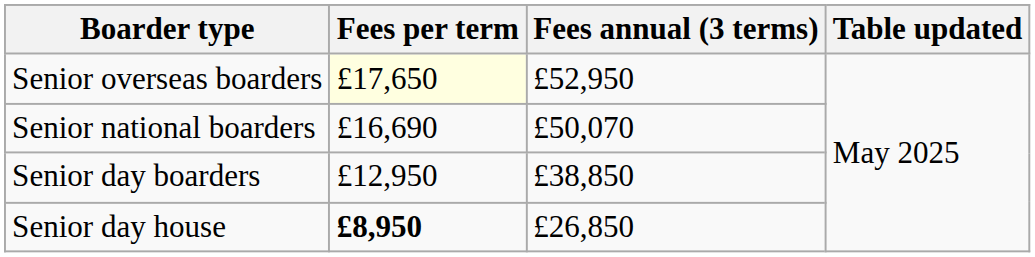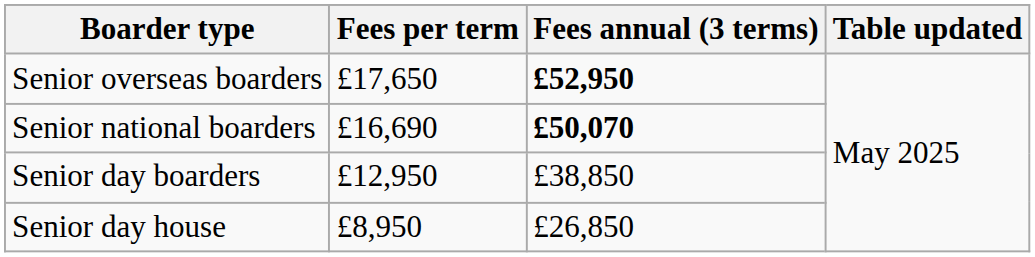Senior overseas boarders | Fees per term: lightyellow background -> no background
Senior overseas boarders | Fees annual (3 terms): normal -> bold
Senior national boarders | Fees annual (3 terms): normal -> bold
Senior day house | Fees per term: bold -> normal
